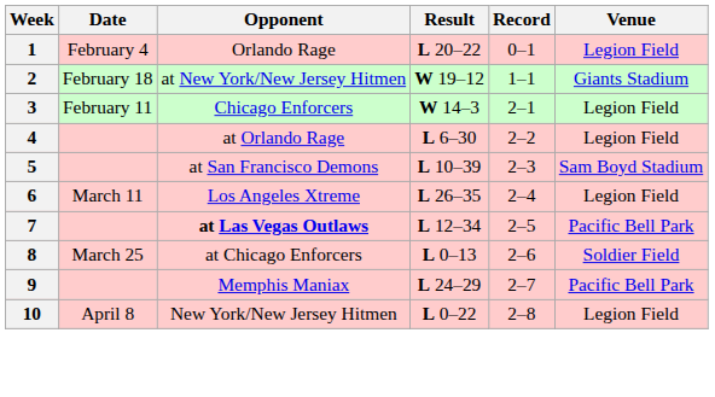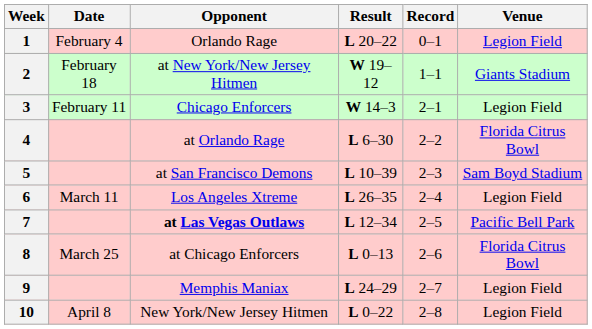4 | Venue: Legion Field -> Florida Citrus Bowl
8 | Venue: Soldier Field -> Florida Citrus Bowl
9 | Venue: Pacific Bell Park -> Legion Field
